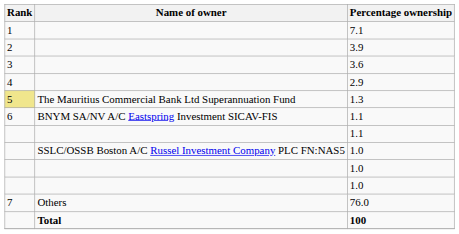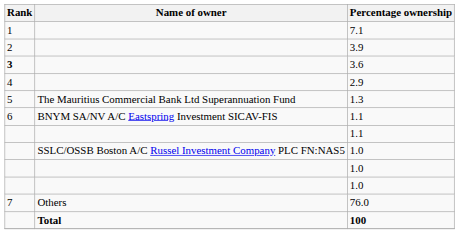3.6 | Rank: normal -> bold
1.3 | Rank: khaki background -> no background
